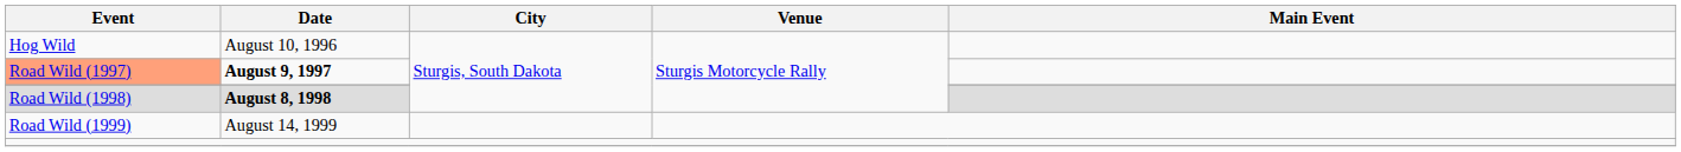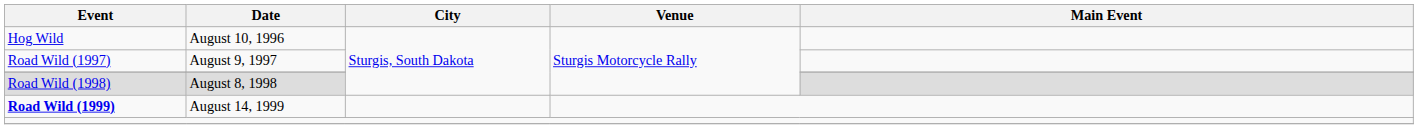Road Wild (1997) | Event: lightsalmon background -> no background
Road Wild (1997) | Date: bold -> normal
Road Wild (1998) | Date: bold -> normal
Road Wild (1999) | Event: normal -> bold
